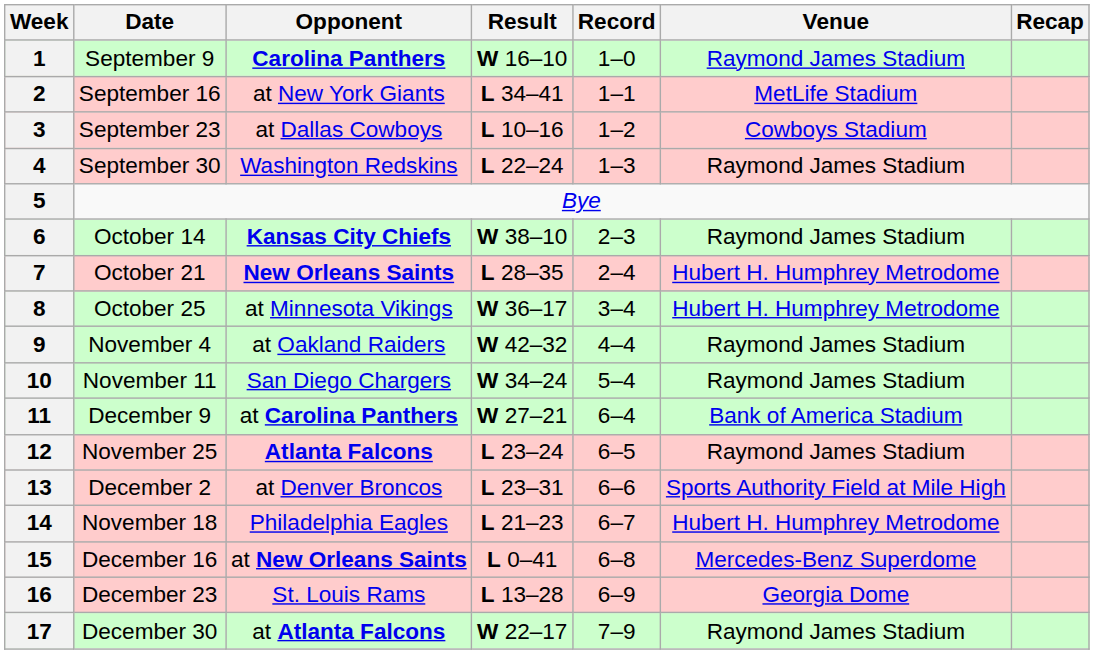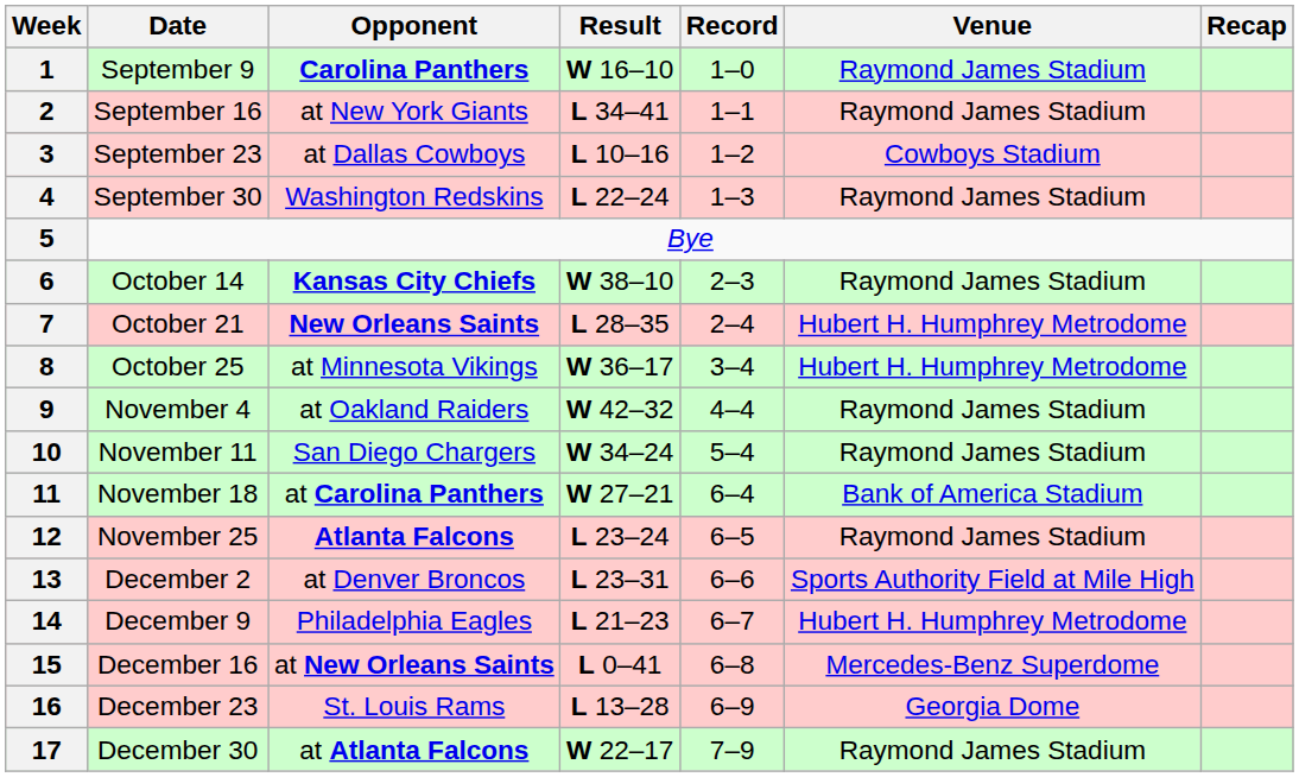2 | Venue: MetLife Stadium -> Raymond James Stadium
11 | Date: December 9 -> November 18
14 | Date: November 18 -> December 9
